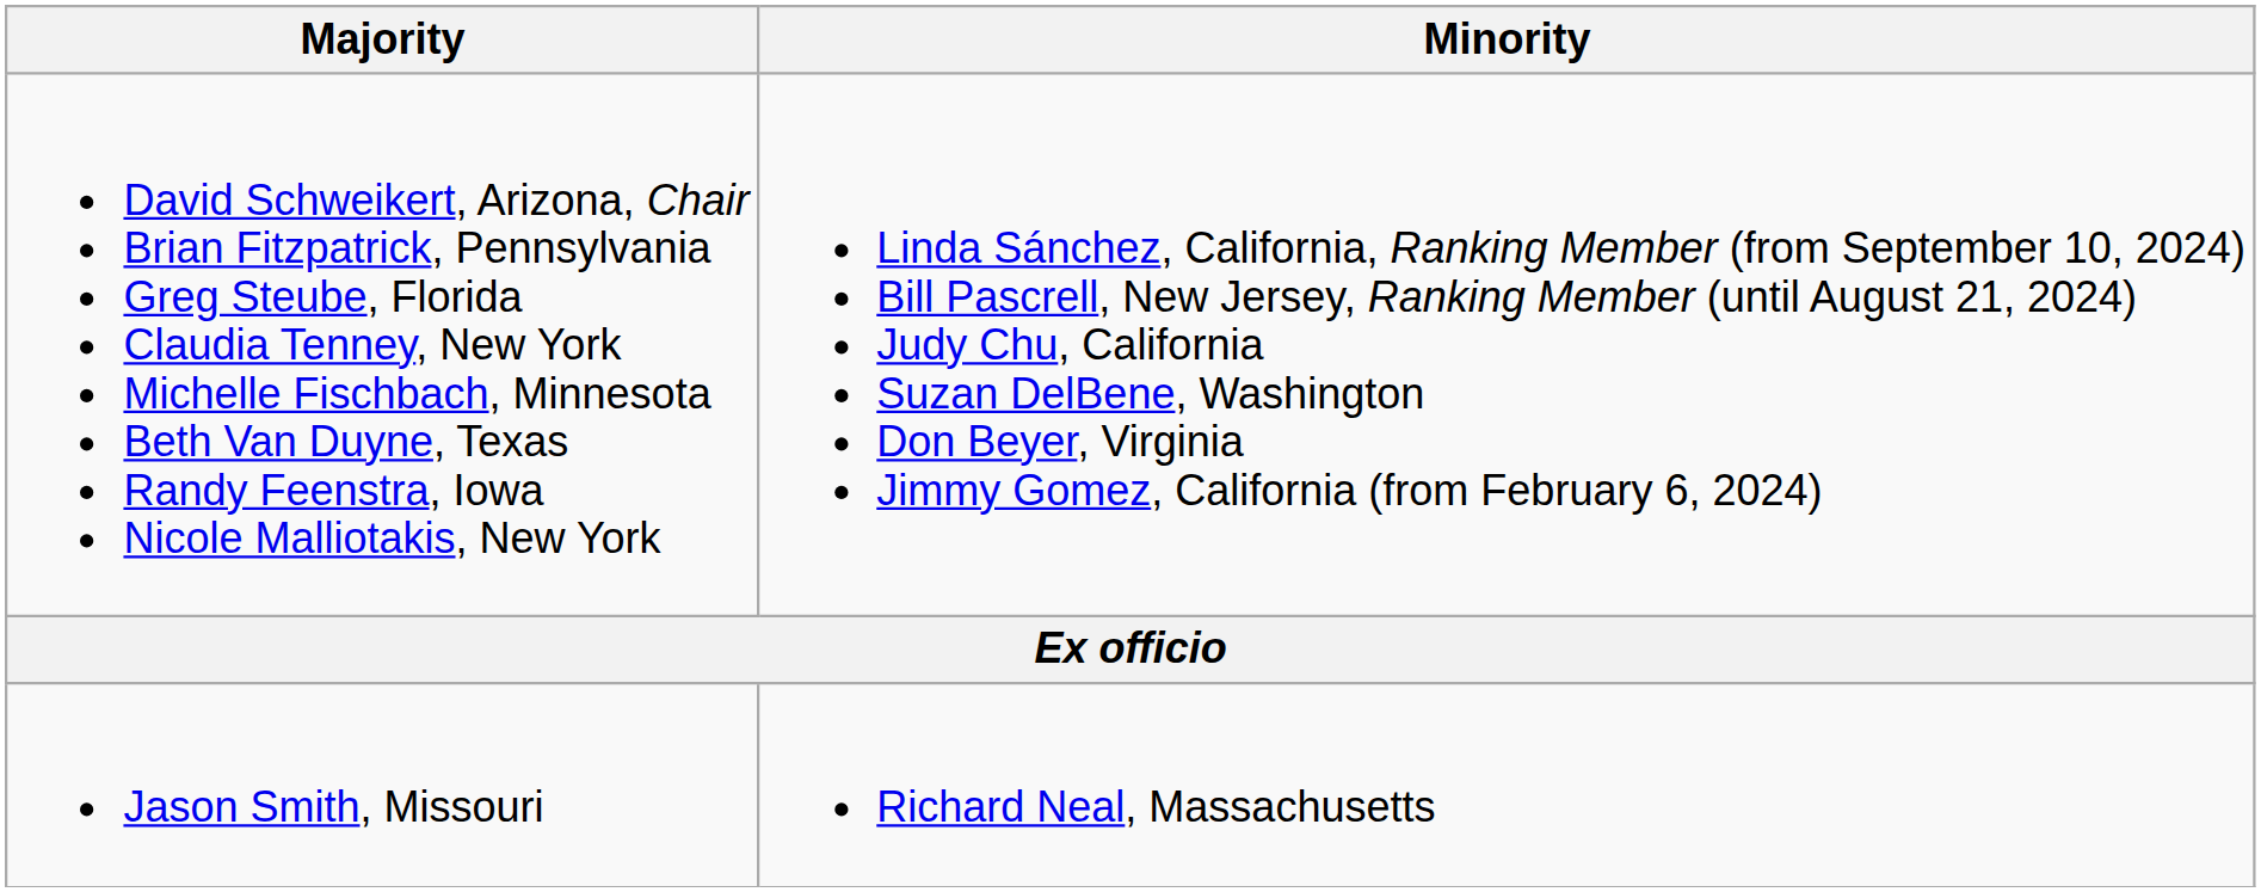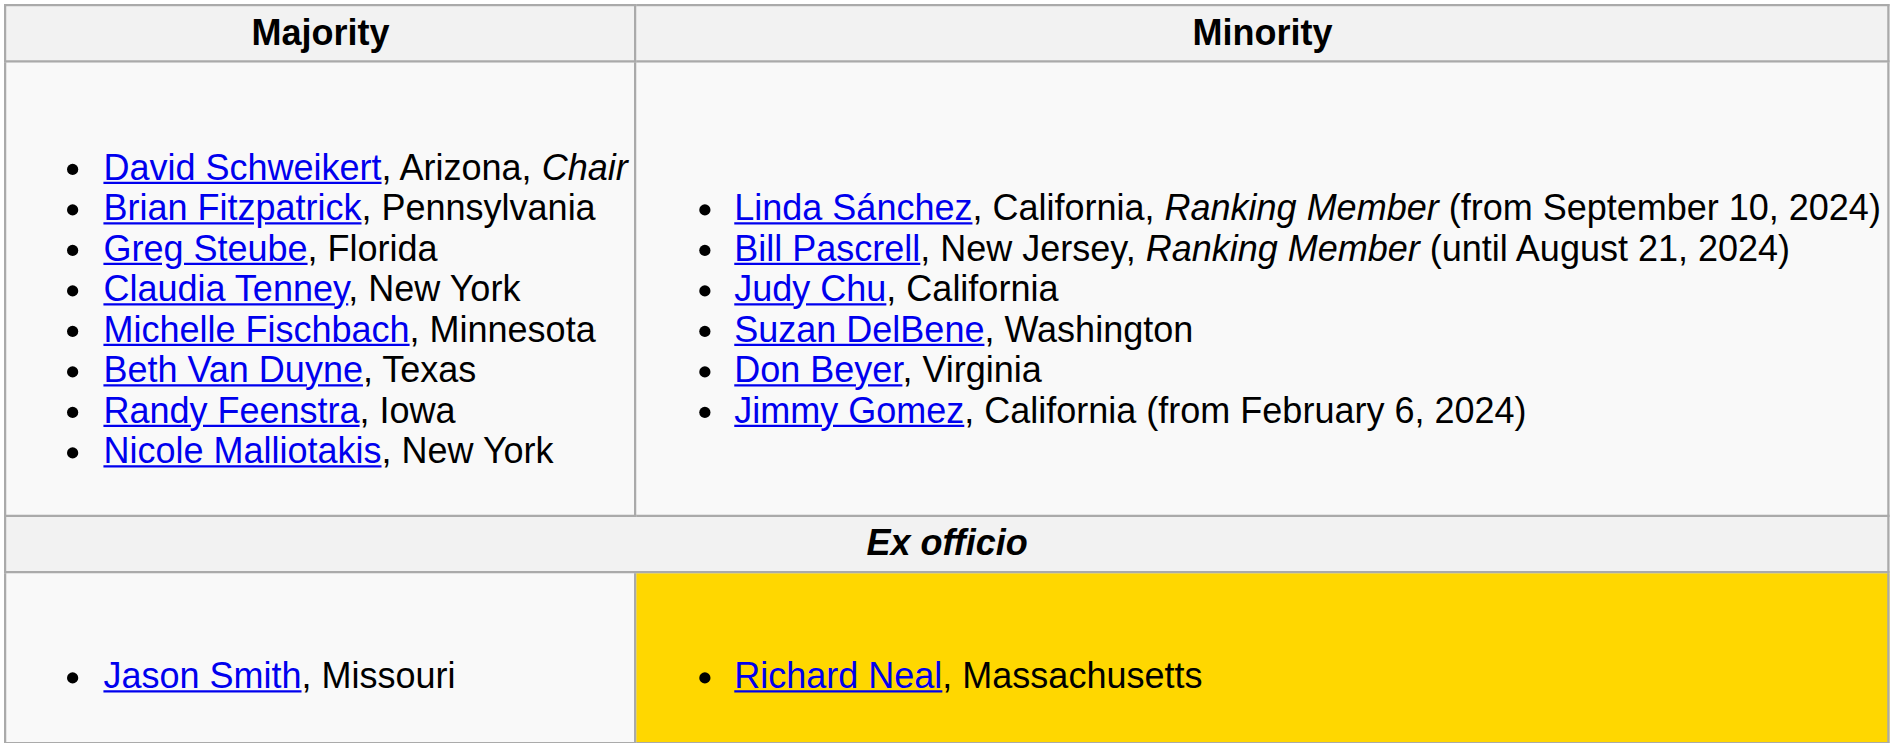Jason Smith, Missouri | Minority: no background -> gold background
